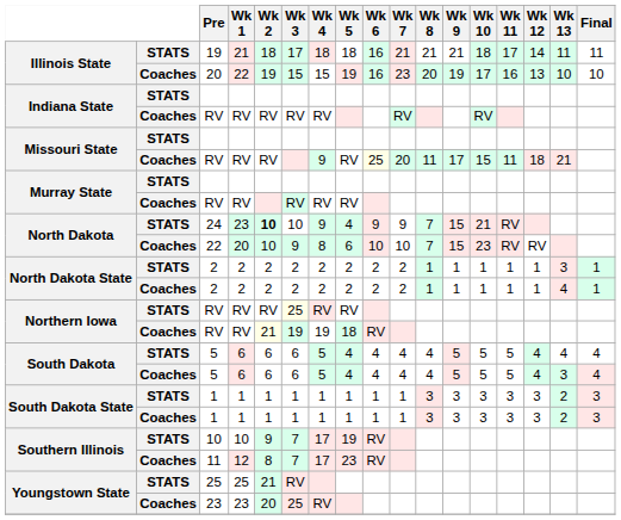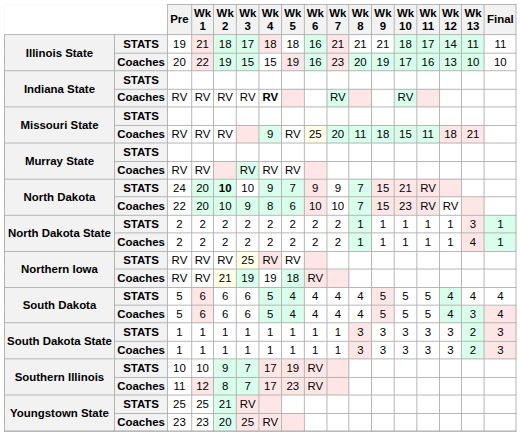Indiana State / RV | Wk 4: normal -> bold
Missouri State / RV | Wk 9: 17 -> 18
24 | Wk 1: 23 -> 20
24 | Wk 5: 4 -> 7
